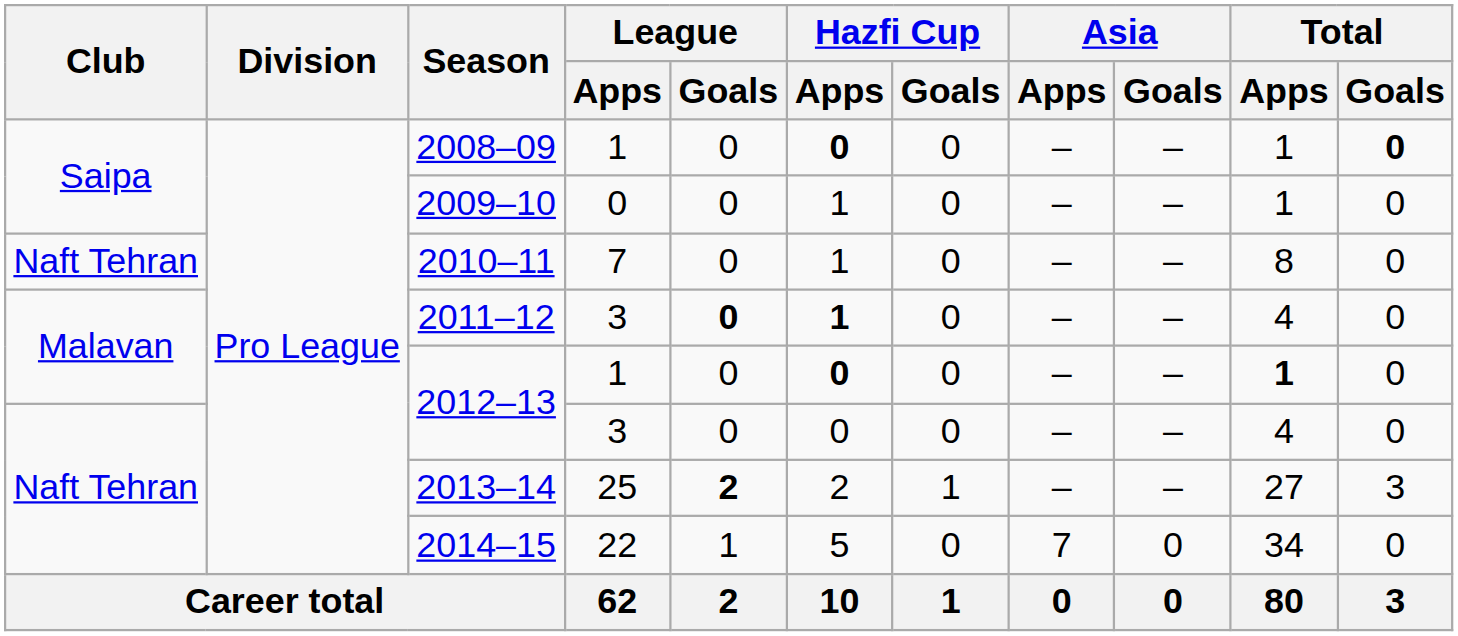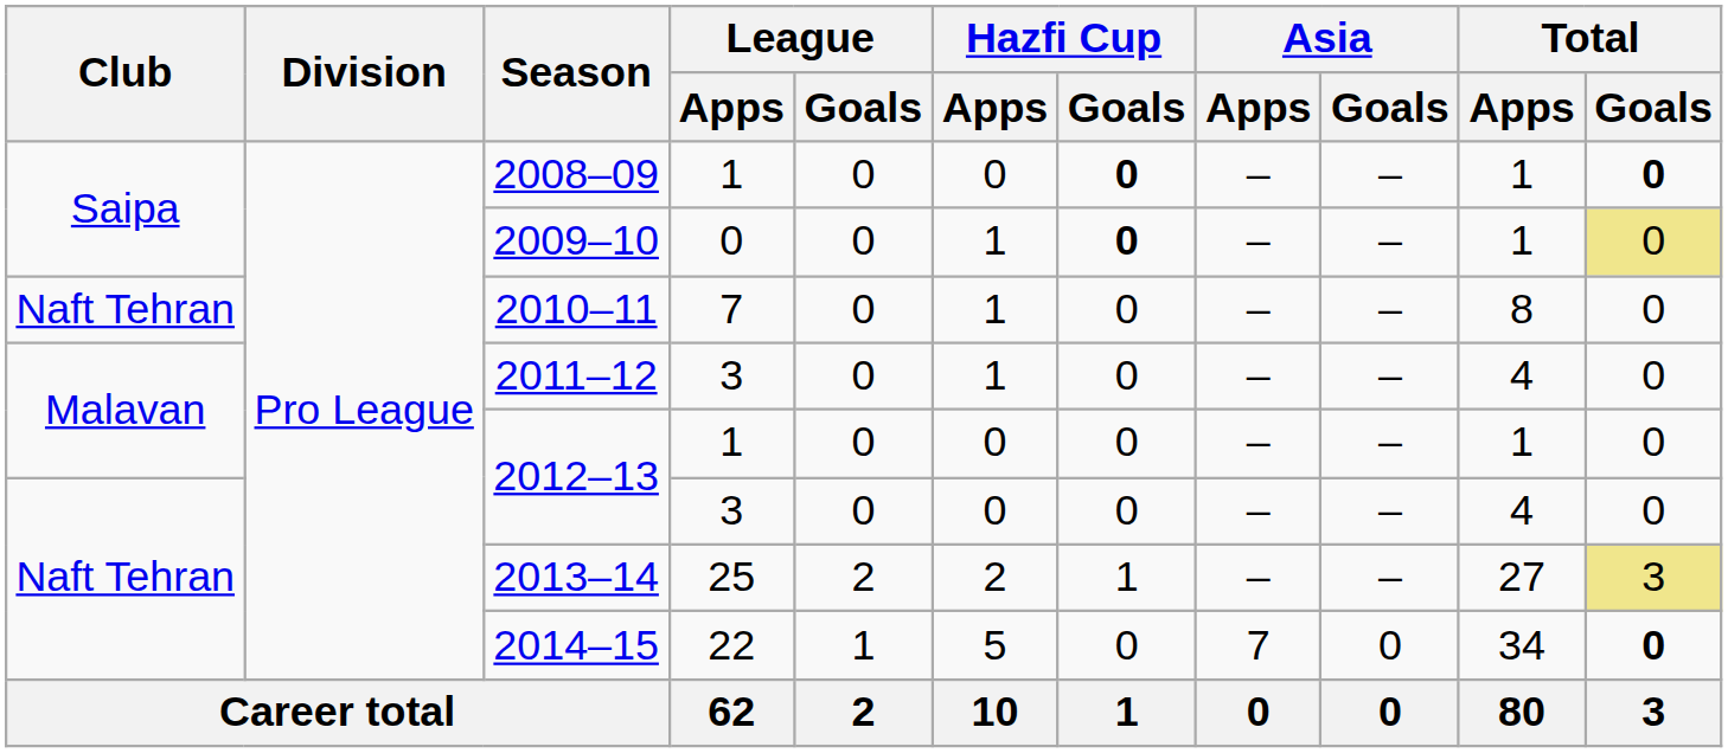2008–09 | Hazfi Cup / Apps: bold -> normal
2008–09 | Hazfi Cup / Goals: normal -> bold
2009–10 | Hazfi Cup / Goals: normal -> bold
2009–10 | Total / Goals: no background -> khaki background
2011–12 | League / Goals: bold -> normal
2011–12 | Hazfi Cup / Apps: bold -> normal
2012–13 / 1 | Hazfi Cup / Apps: bold -> normal
2012–13 / 1 | Total / Apps: bold -> normal
2013–14 | League / Goals: bold -> normal
2013–14 | Total / Goals: no background -> khaki background
2014–15 | Total / Goals: normal -> bold
